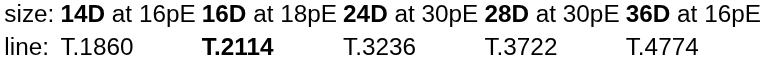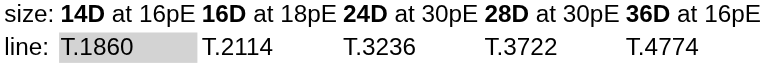line: | column 2: no background -> lightgrey background
line: | column 3: bold -> normal
